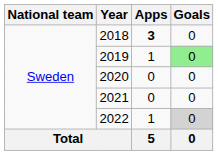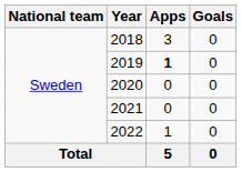2018 | Apps: bold -> normal
2019 | Apps: normal -> bold
2019 | Goals: lightgreen background -> no background
2022 | Goals: lightgrey background -> no background
